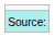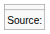row 2 | column 1: paleturquoise background -> no background
